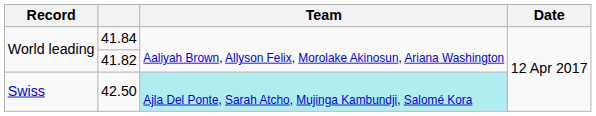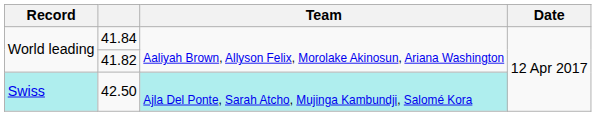42.50 | Record: no background -> paleturquoise background
